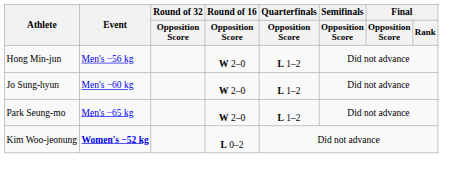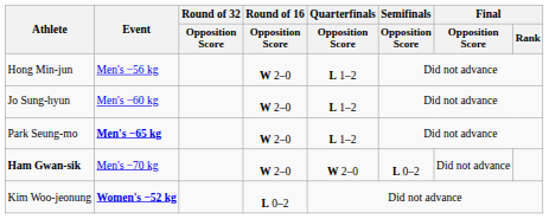Park Seung-mo | Event: normal -> bold
+ row: Ham Gwan-sik | Men's −70 kg | W 2–0 | W 2–0 | L 0–2 | Did not advance
